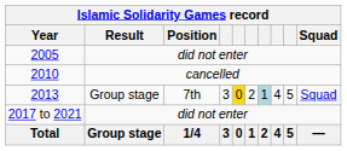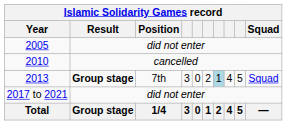2013 | Result: normal -> bold
2013 | column 5: gold background -> no background
